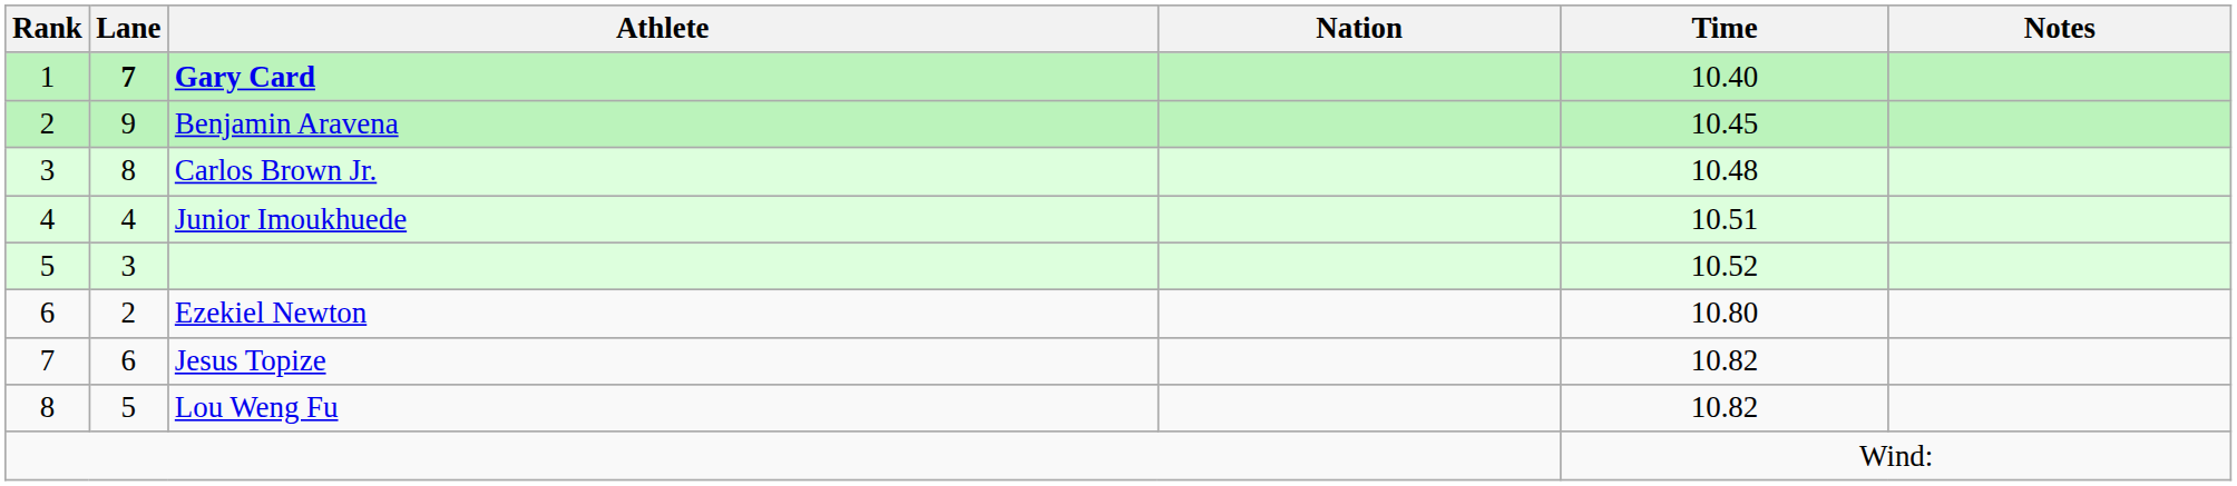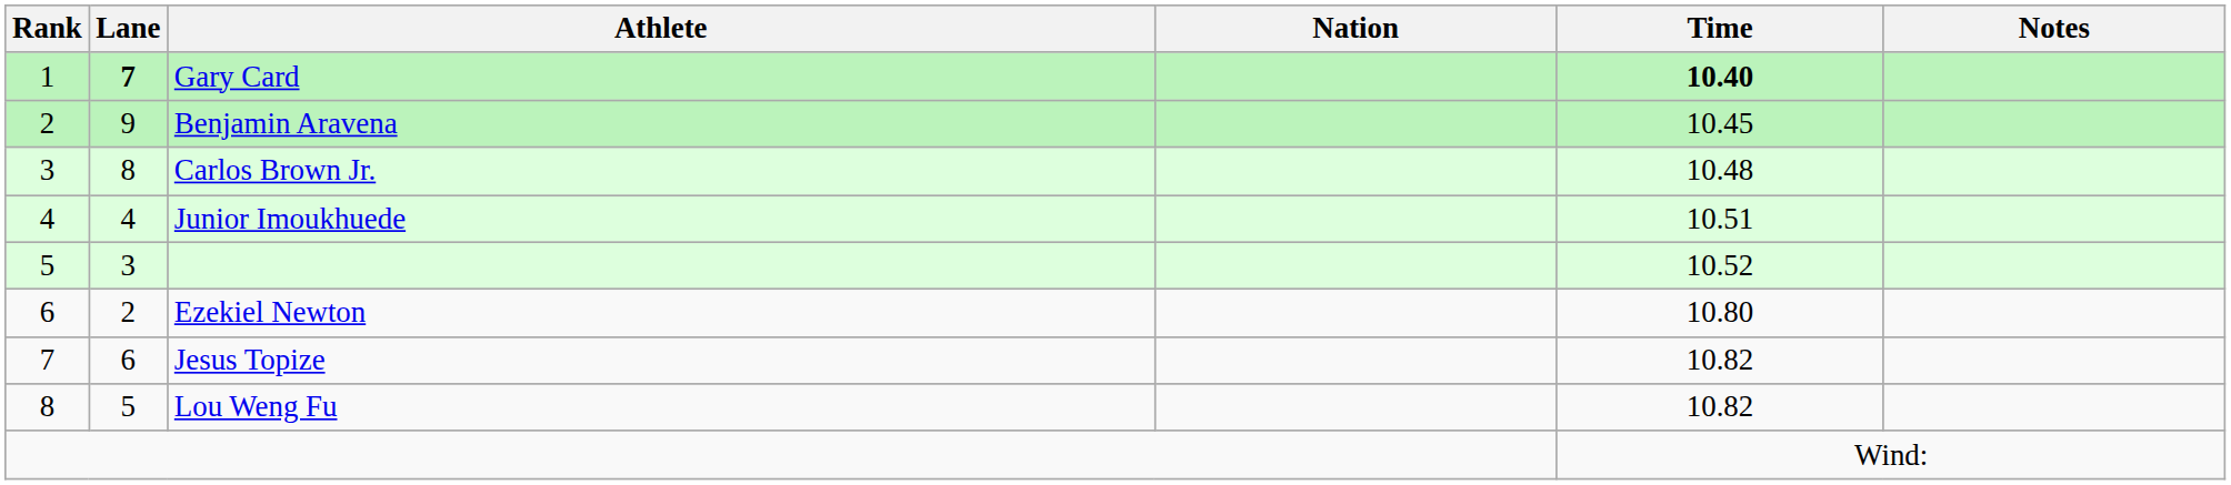1 | Athlete: bold -> normal
1 | Time: normal -> bold
